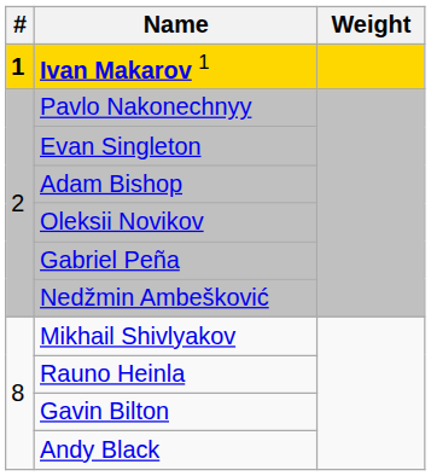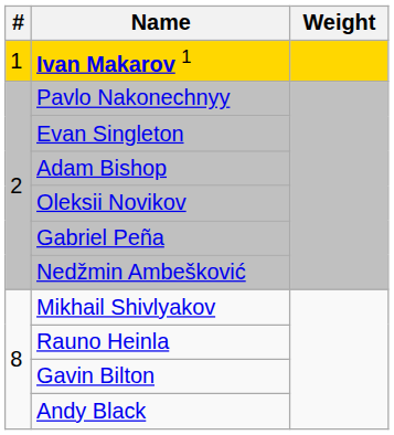Ivan Makarov 1 | #: bold -> normal
